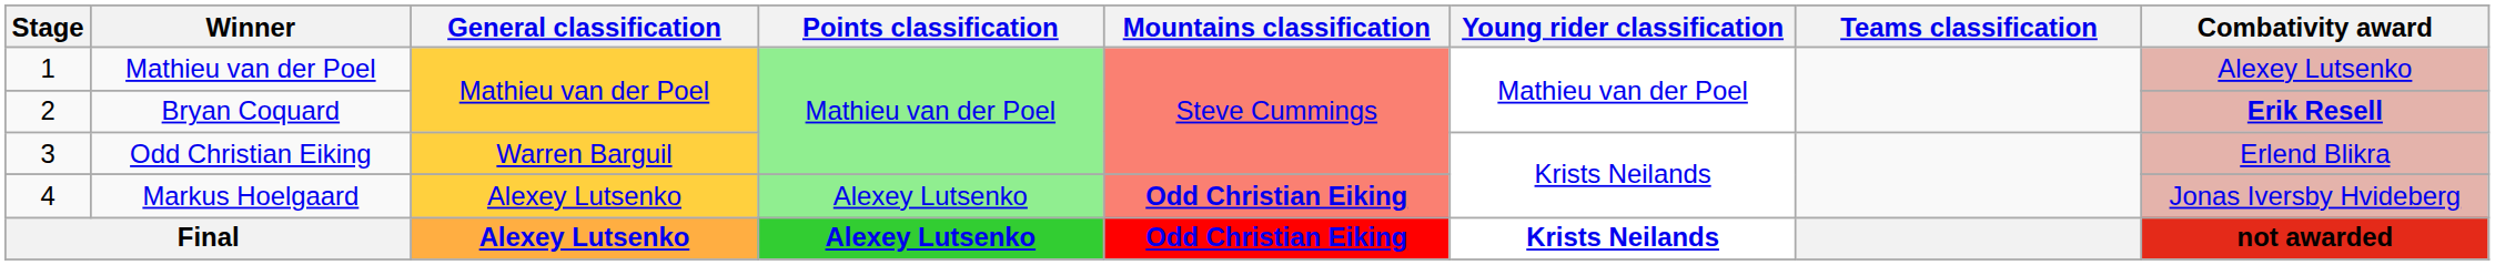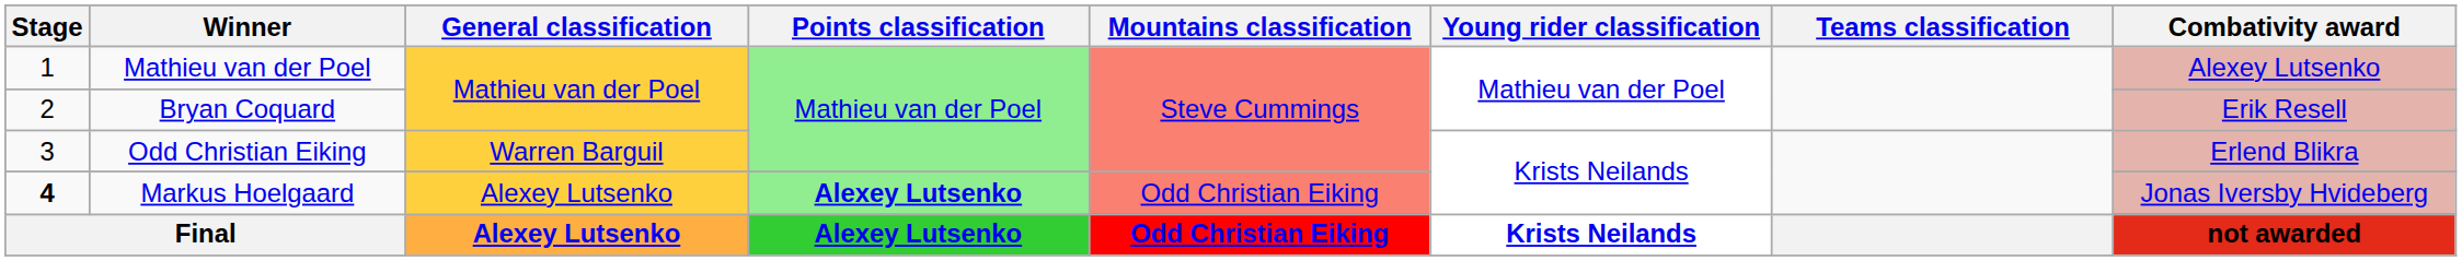Bryan Coquard | Combativity award: bold -> normal
Markus Hoelgaard | Stage: normal -> bold
Markus Hoelgaard | Points classification: normal -> bold
Markus Hoelgaard | Mountains classification: bold -> normal
